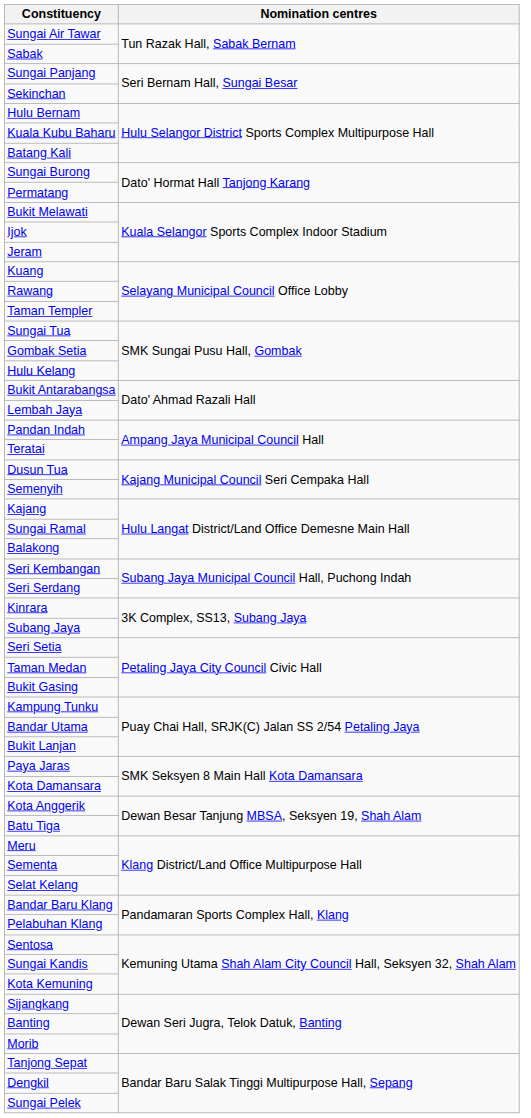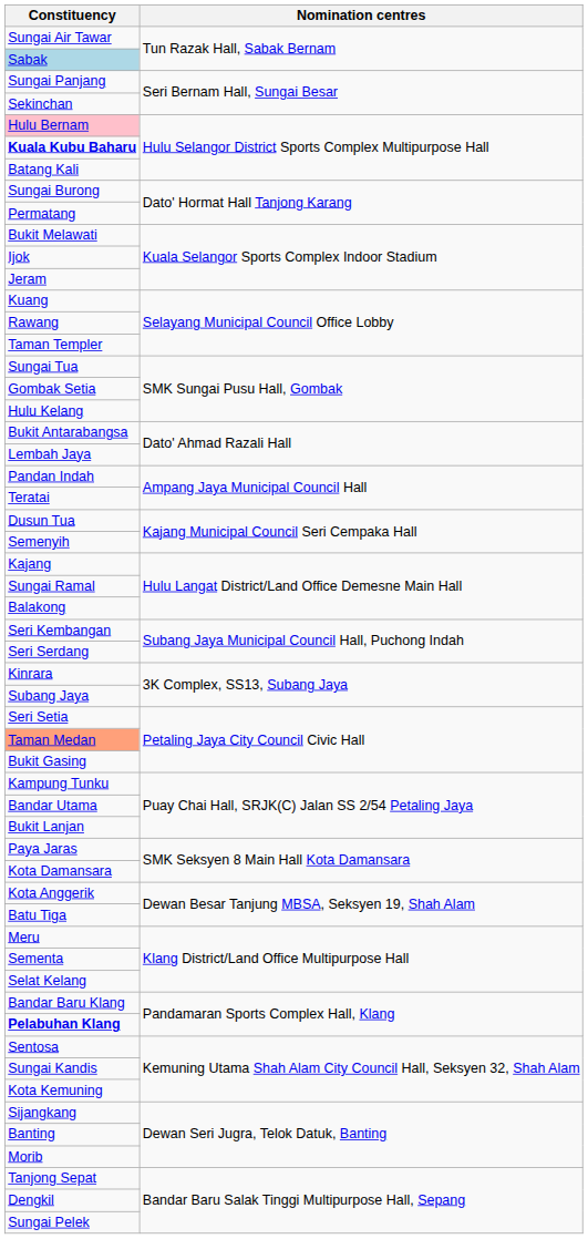Sabak | Constituency: no background -> lightblue background
Hulu Bernam | Constituency: no background -> pink background
Kuala Kubu Baharu | Constituency: normal -> bold
Taman Medan | Constituency: no background -> lightsalmon background
Pelabuhan Klang | Constituency: normal -> bold
